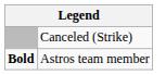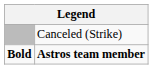Bold | column 2: normal -> bold
